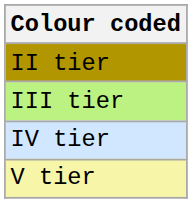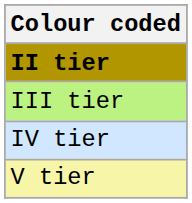row 2 | column 1: normal -> bold
